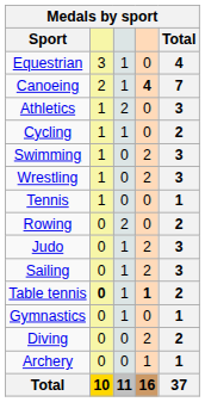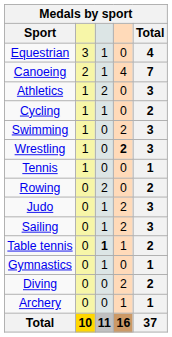Canoeing | column 4: bold -> normal
Wrestling | column 4: normal -> bold
Table tennis | column 2: bold -> normal
Table tennis | column 3: normal -> bold
Table tennis | column 4: bold -> normal
